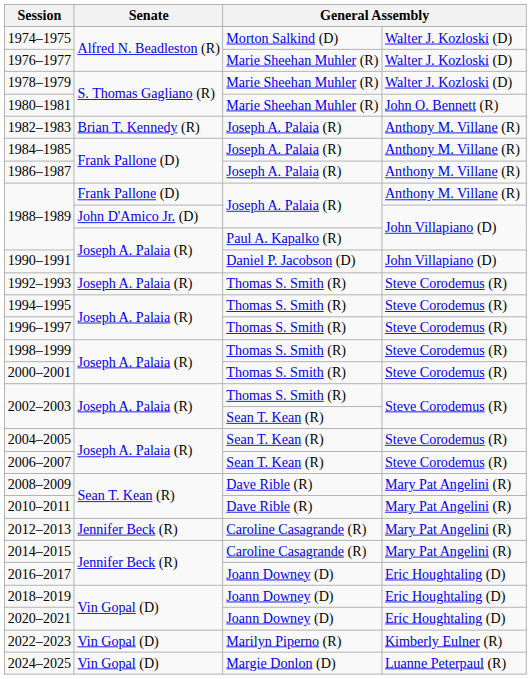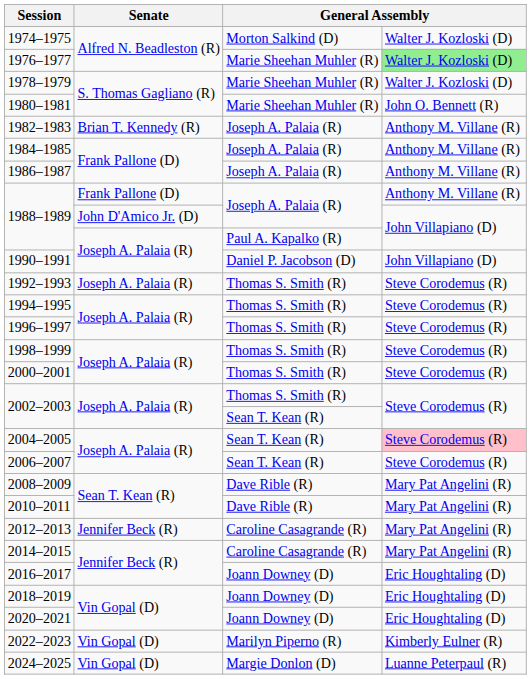1976–1977 | column 4: no background -> lightgreen background
2004–2005 | column 4: no background -> pink background
